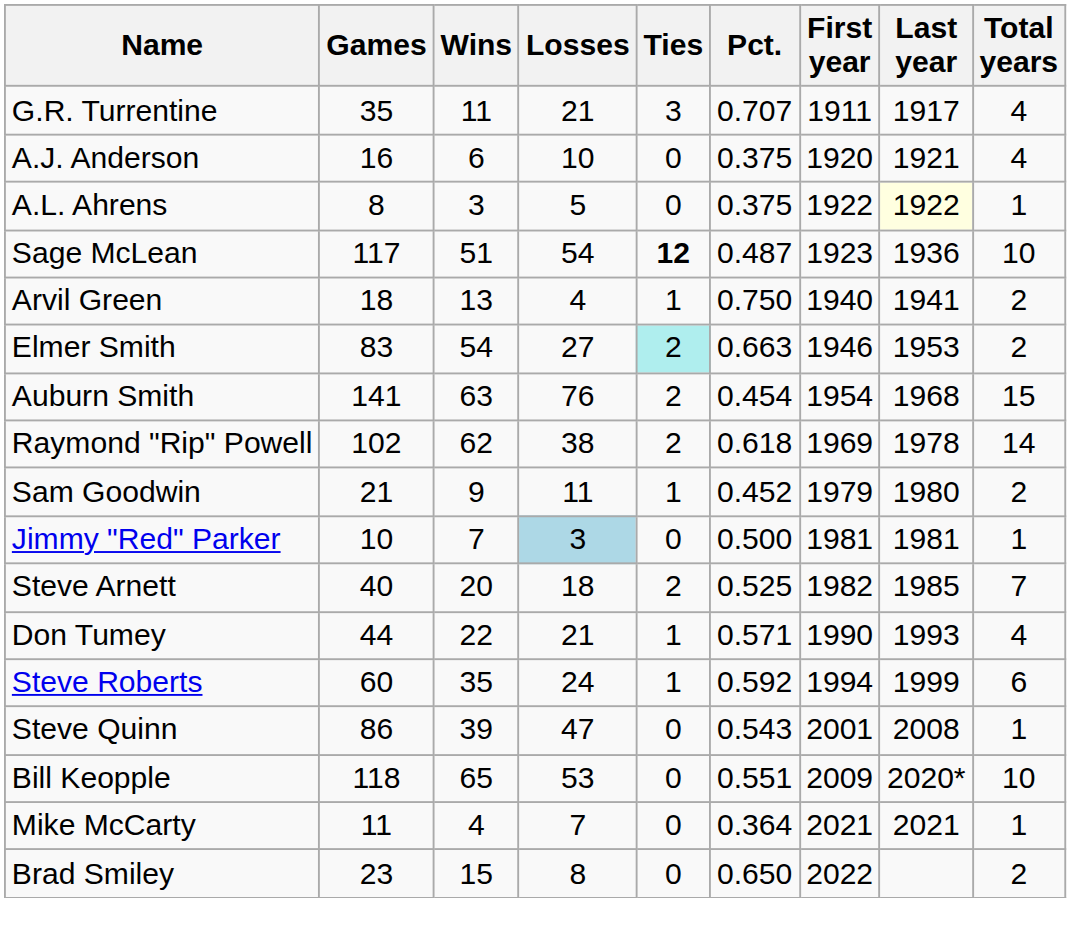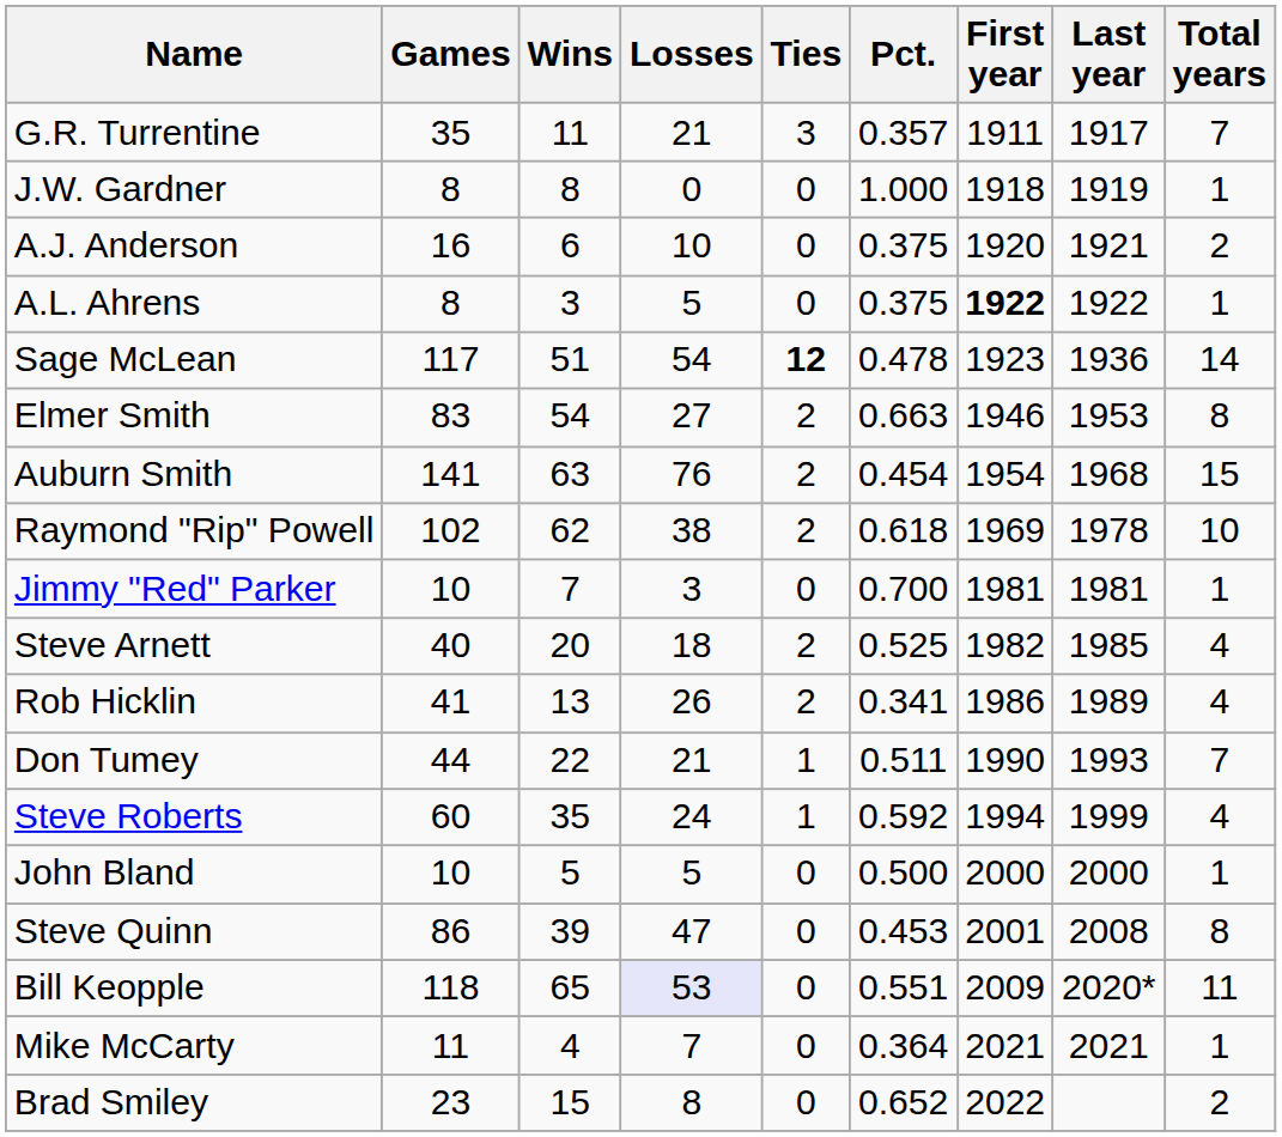G.R. Turrentine | Pct.: 0.707 -> 0.357
G.R. Turrentine | Total years: 4 -> 7
+ row: J.W. Gardner | 8 | 8 | 0 | 0 | 1.000 | 1918 | 1919 | 1
A.J. Anderson | Total years: 4 -> 2
A.L. Ahrens | First year: normal -> bold
A.L. Ahrens | Last year: lightyellow background -> no background
Sage McLean | Pct.: 0.487 -> 0.478
Sage McLean | Total years: 10 -> 14
- row: Arvil Green | 18 | 13 | 4 | 1 | 0.750 | 1940 | 1941 | 2
Elmer Smith | Ties: paleturquoise background -> no background
Elmer Smith | Total years: 2 -> 8
Raymond "Rip" Powell | Total years: 14 -> 10
- row: Sam Goodwin | 21 | 9 | 11 | 1 | 0.452 | 1979 | 1980 | 2
Jimmy "Red" Parker | Losses: lightblue background -> no background
Jimmy "Red" Parker | Pct.: 0.500 -> 0.700
Steve Arnett | Total years: 7 -> 4
+ row: Rob Hicklin | 41 | 13 | 26 | 2 | 0.341 | 1986 | 1989 | 4
Don Tumey | Pct.: 0.571 -> 0.511
Don Tumey | Total years: 4 -> 7
Steve Roberts | Total years: 6 -> 4
+ row: John Bland | 10 | 5 | 5 | 0 | 0.500 | 2000 | 2000 | 1
Steve Quinn | Pct.: 0.543 -> 0.453
Steve Quinn | Total years: 1 -> 8
Bill Keopple | Losses: no background -> lavender background
Bill Keopple | Total years: 10 -> 11
Brad Smiley | Pct.: 0.650 -> 0.652
